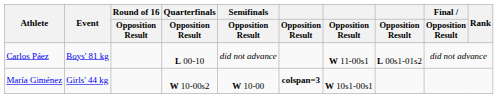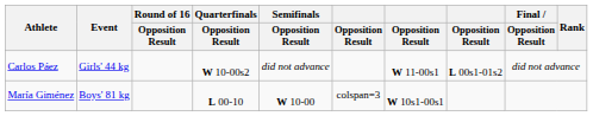Carlos Páez | Event: Boys' 81 kg -> Girls' 44 kg
Carlos Páez | Quarterfinals / Opposition Result: L 00-10 -> W 10-00s2
María Giménez | Event: Girls' 44 kg -> Boys' 81 kg
María Giménez | Quarterfinals / Opposition Result: W 10-00s2 -> L 00-10
María Giménez | column 6: bold -> normal
